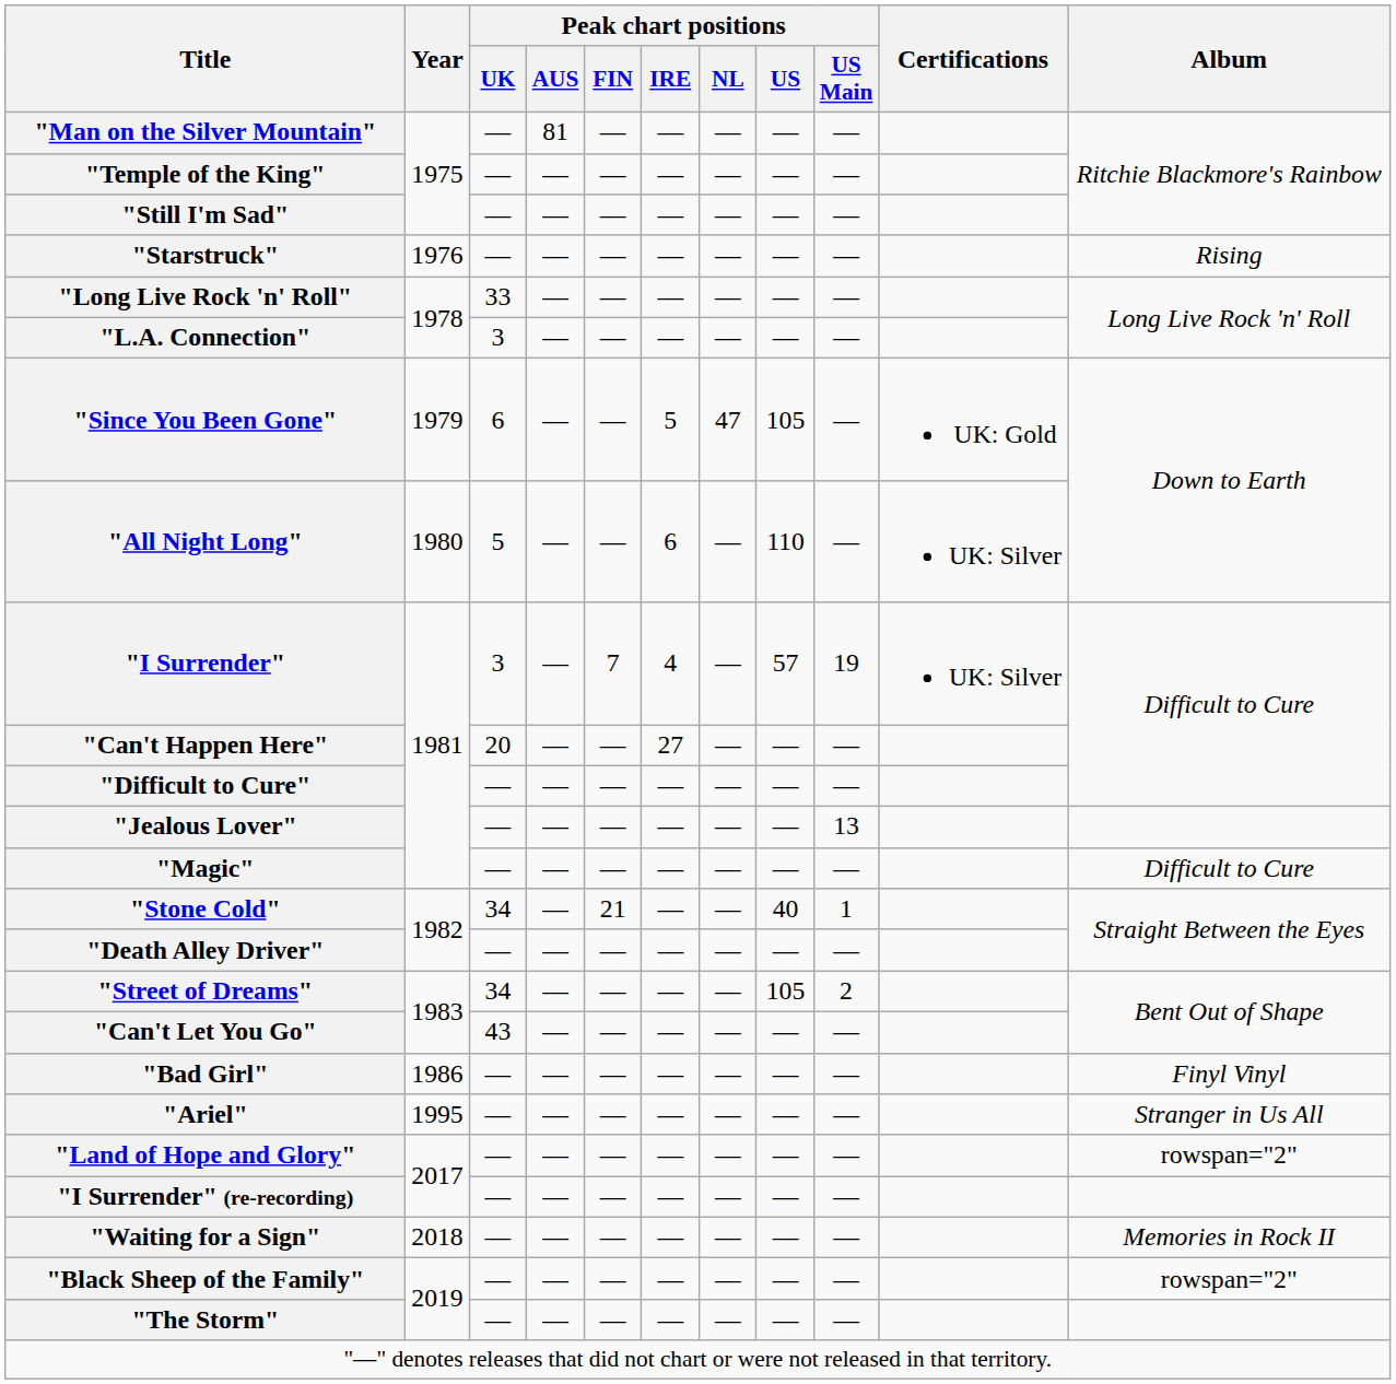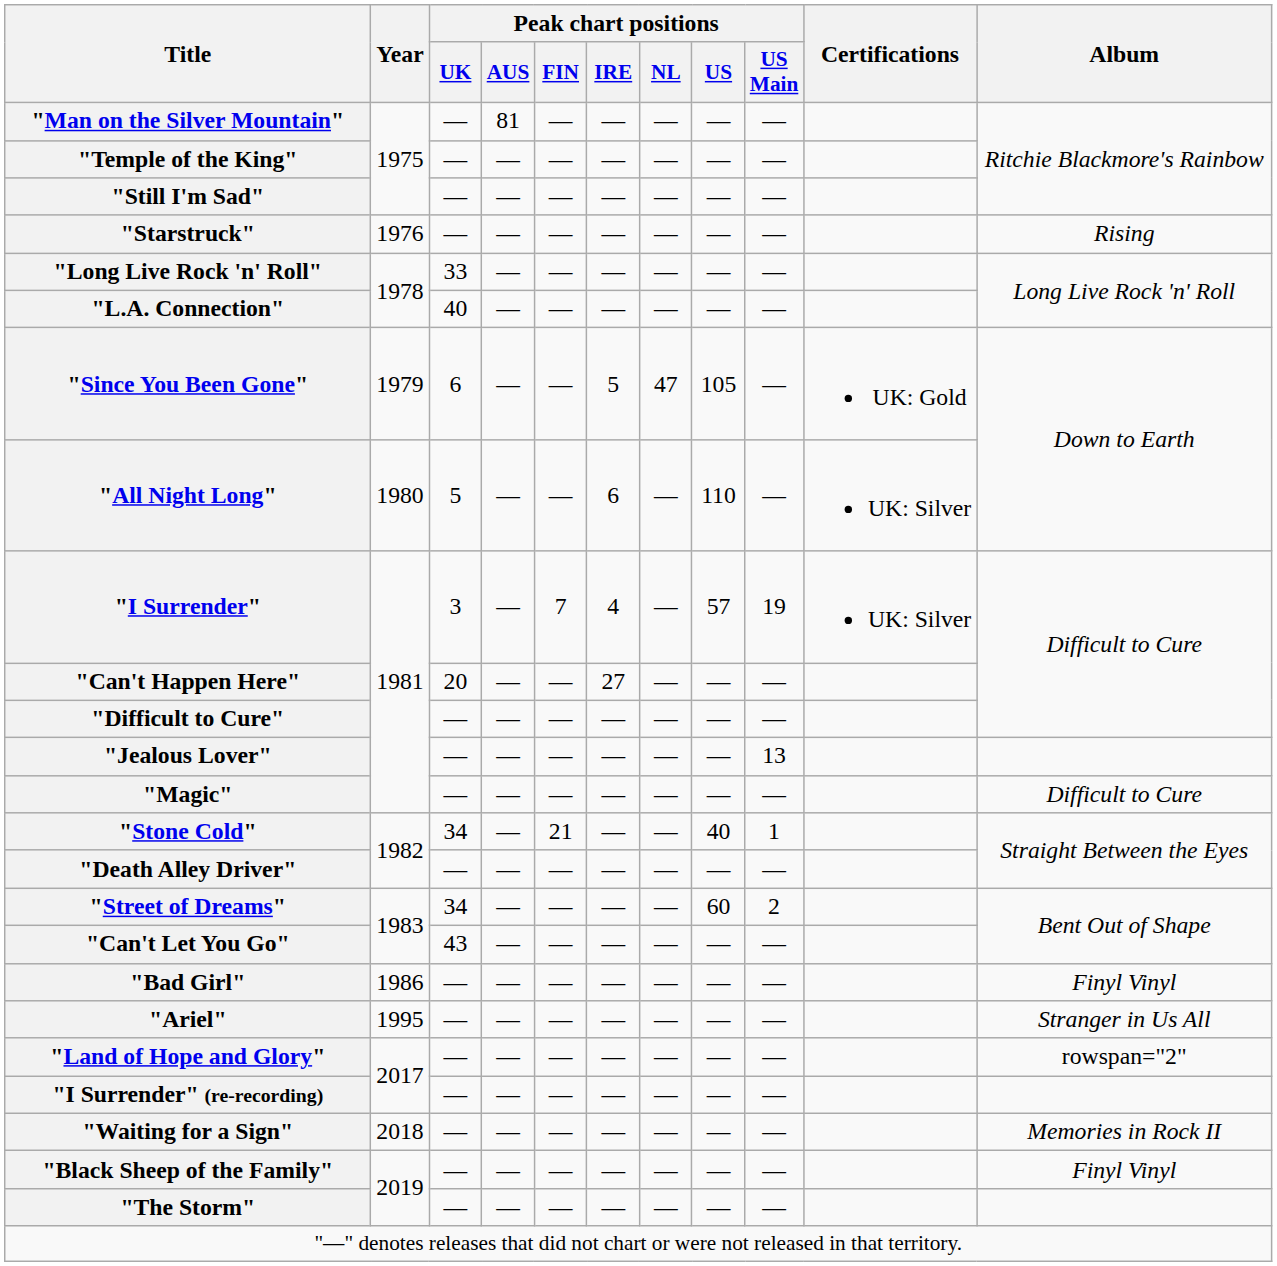"L.A. Connection" | Peak chart positions / UK: 3 -> 40
"Street of Dreams" | Peak chart positions / US: 105 -> 60
"Black Sheep of the Family" | Album: rowspan="2" -> Finyl Vinyl
